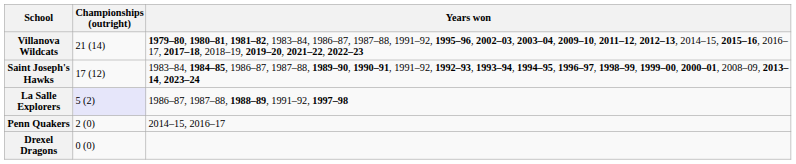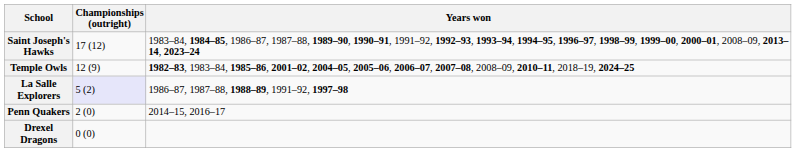- row: Villanova Wildcats | 21 (14) | 1979–80, 1980–81, 1981–82, 1983–84, 1986–87, 1987–88, 1991–92, 1995–96, 2002–03, 2003–04, 2009–10, 2011–12, 2012–13, 2014–15, 2015–16, 2016–17, 2017–18, 2018–19, 2019–20, 2021–22, 2022–23
+ row: Temple Owls | 12 (9) | 1982–83, 1983–84, 1985–86, 2001–02, 2004–05, 2005–06, 2006–07, 2007–08, 2008–09, 2010–11, 2018–19, 2024–25
